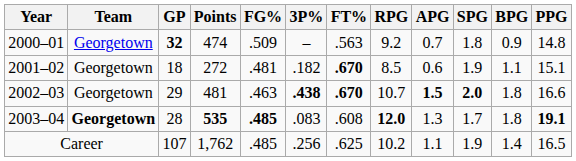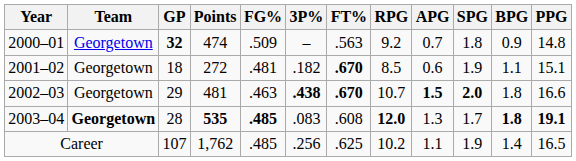2003–04 | BPG: normal -> bold
